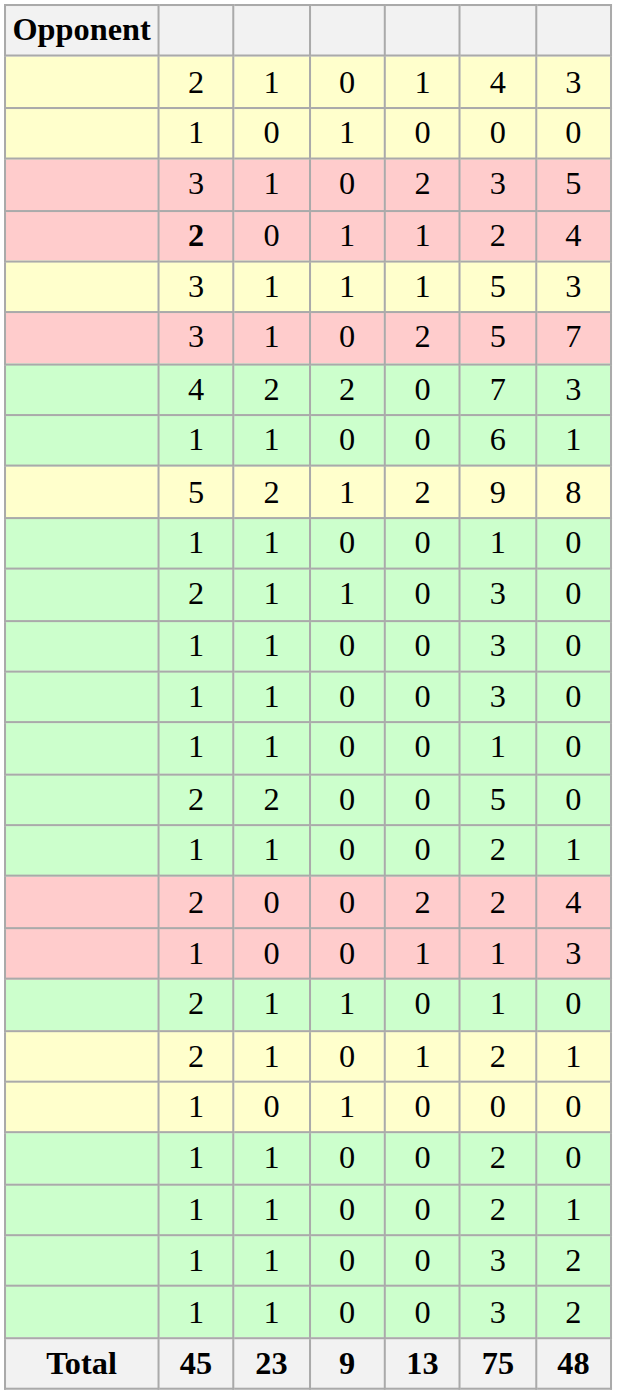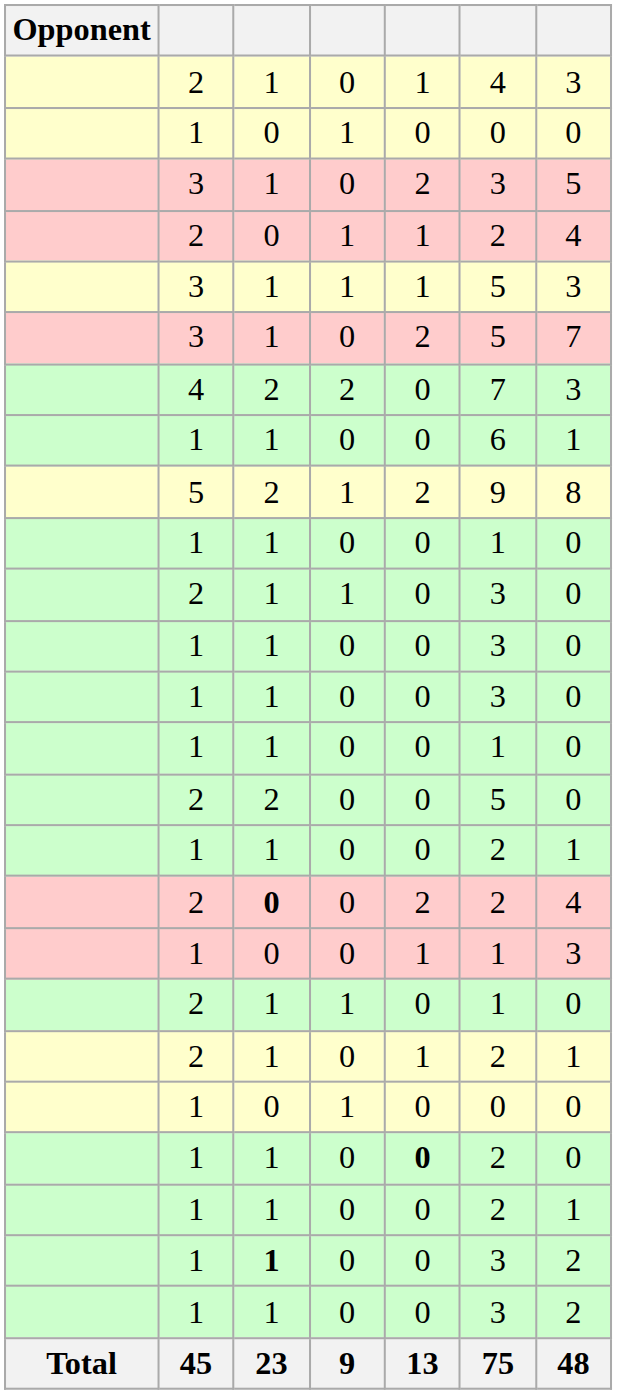row 5 | column 2: bold -> normal
row 18 | column 3: normal -> bold
row 23 | column 5: normal -> bold
row 25 | column 3: normal -> bold
